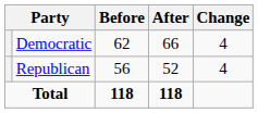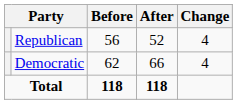rows swapped: Democratic <-> Republican
